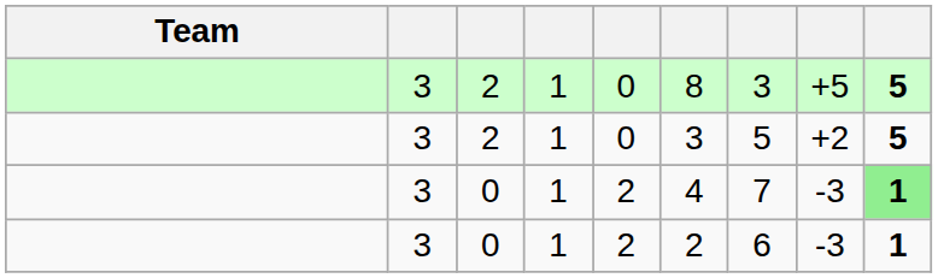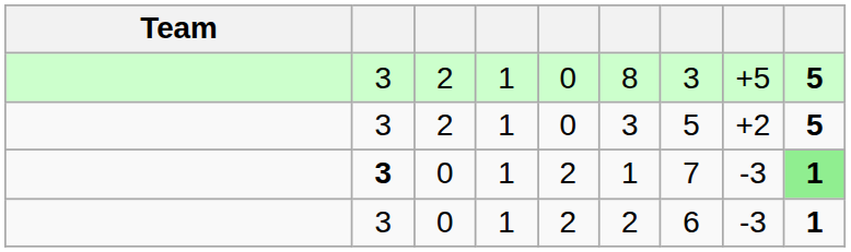row 4 | column 2: normal -> bold
row 4 | column 6: 4 -> 1
